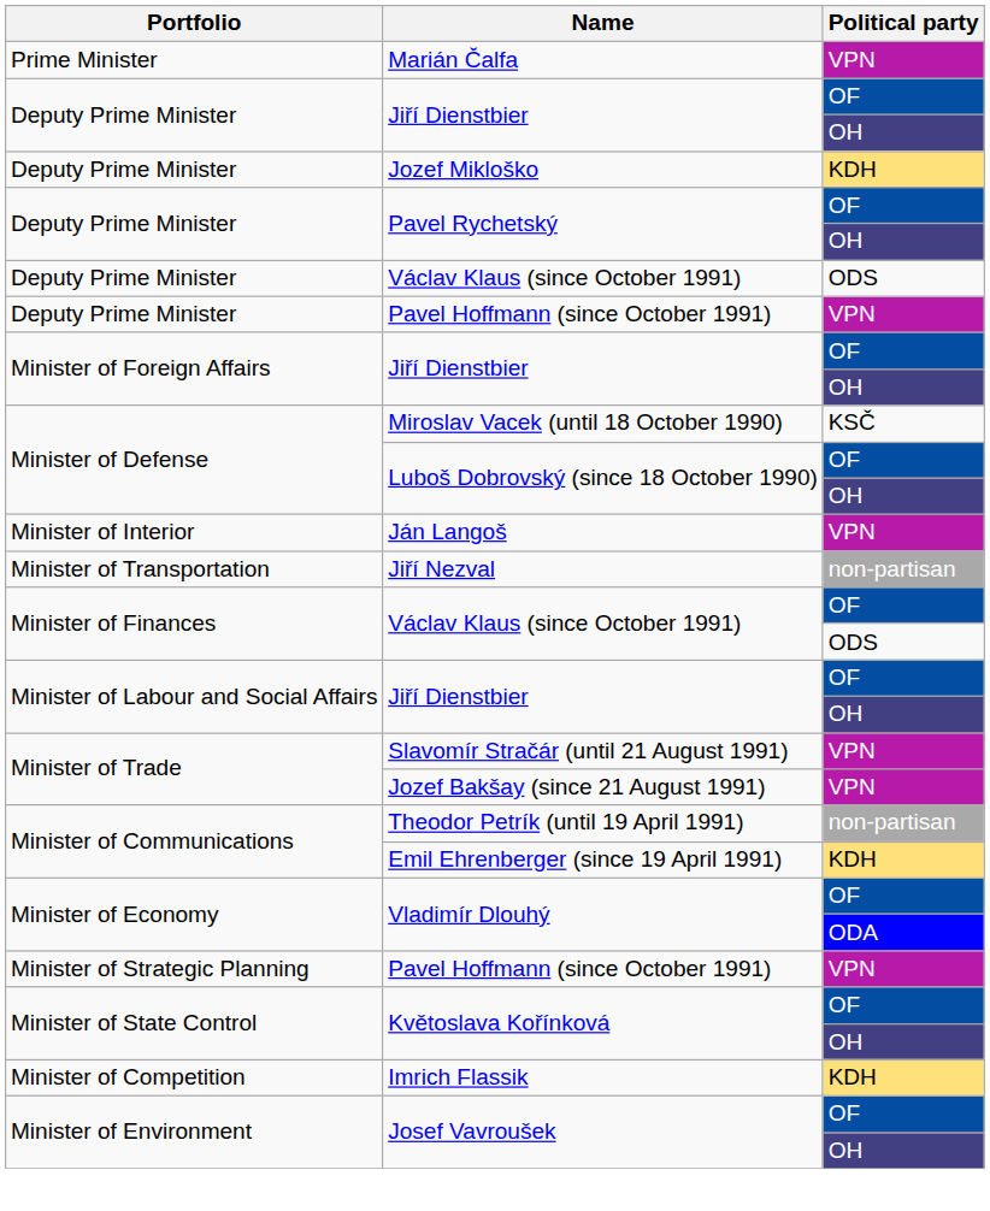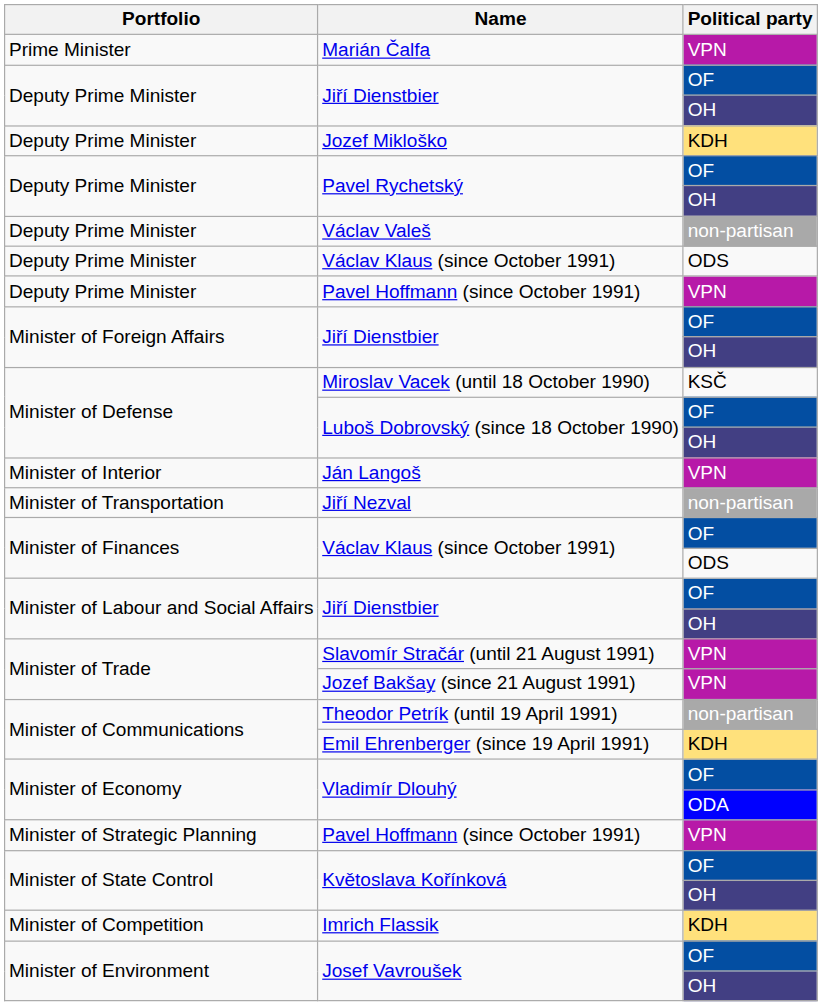+ row: Deputy Prime Minister | Václav Valeš | non-partisan
